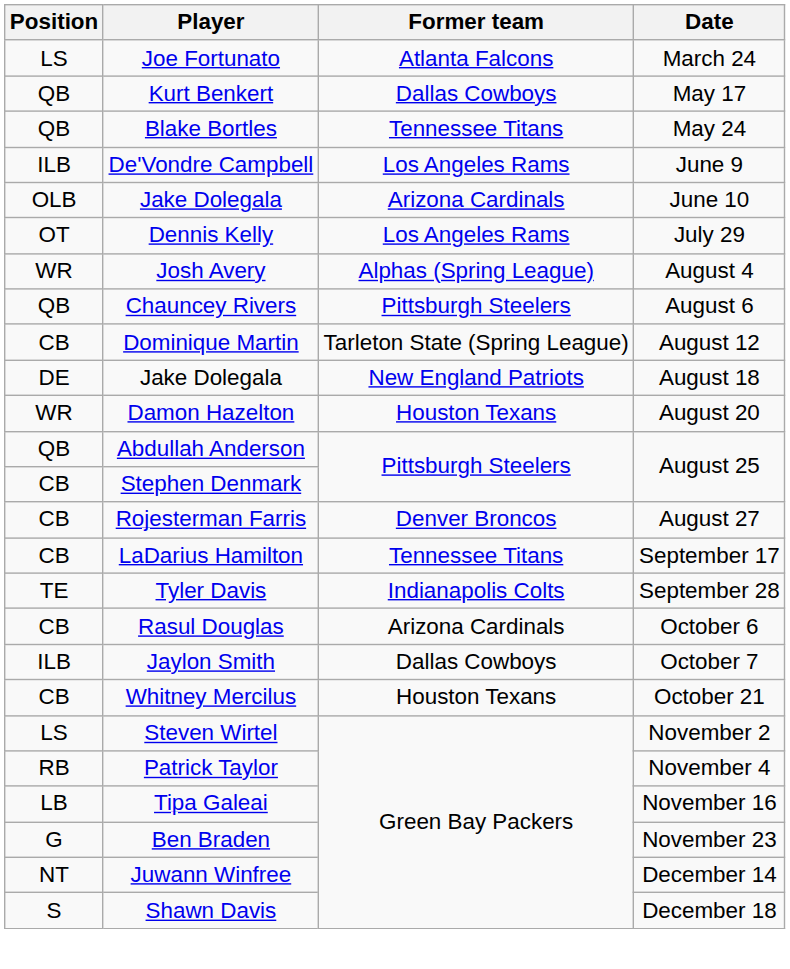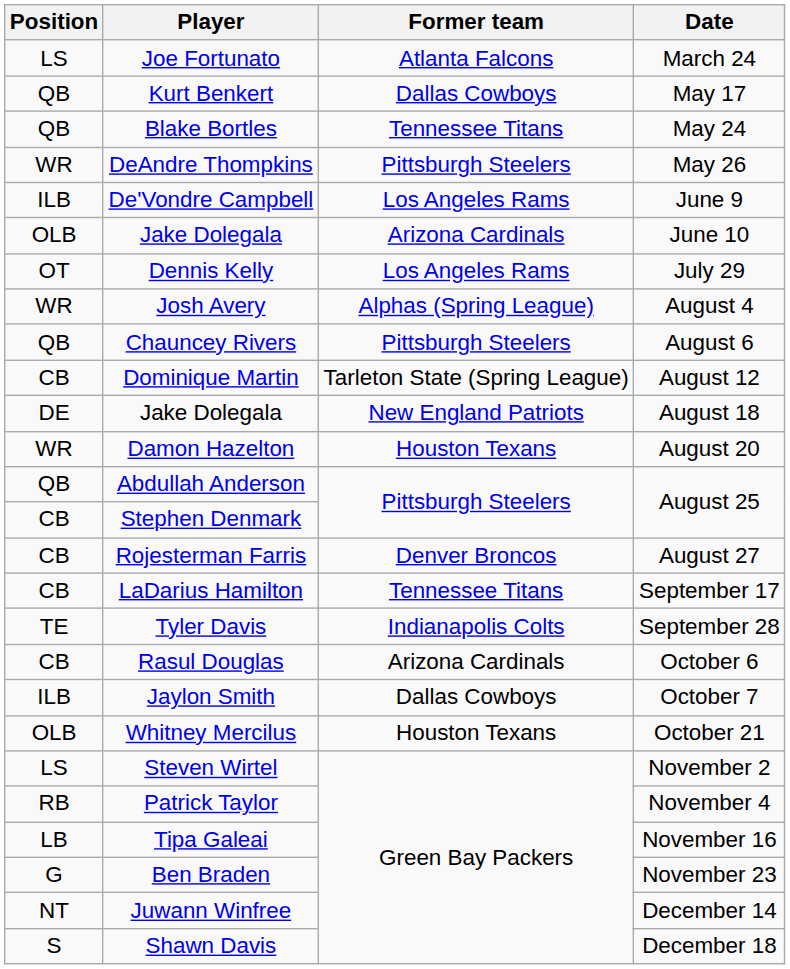+ row: WR | DeAndre Thompkins | Pittsburgh Steelers | May 26
Whitney Mercilus | Position: CB -> OLB
